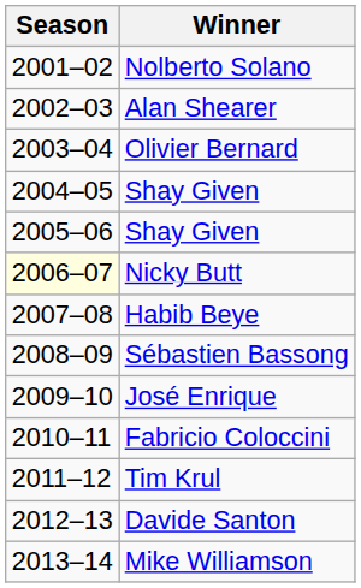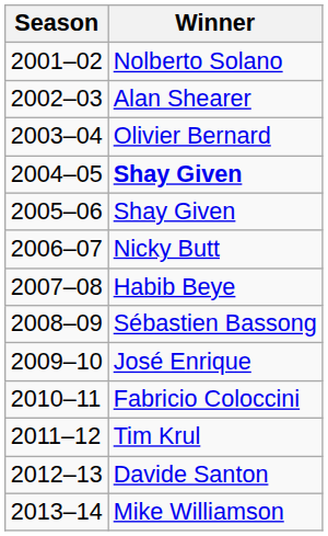row 5 | Winner: normal -> bold
row 7 | Season: lightyellow background -> no background
